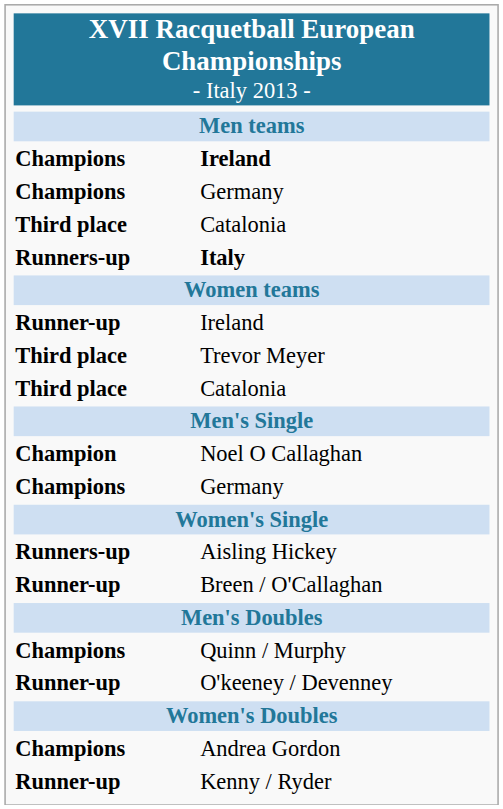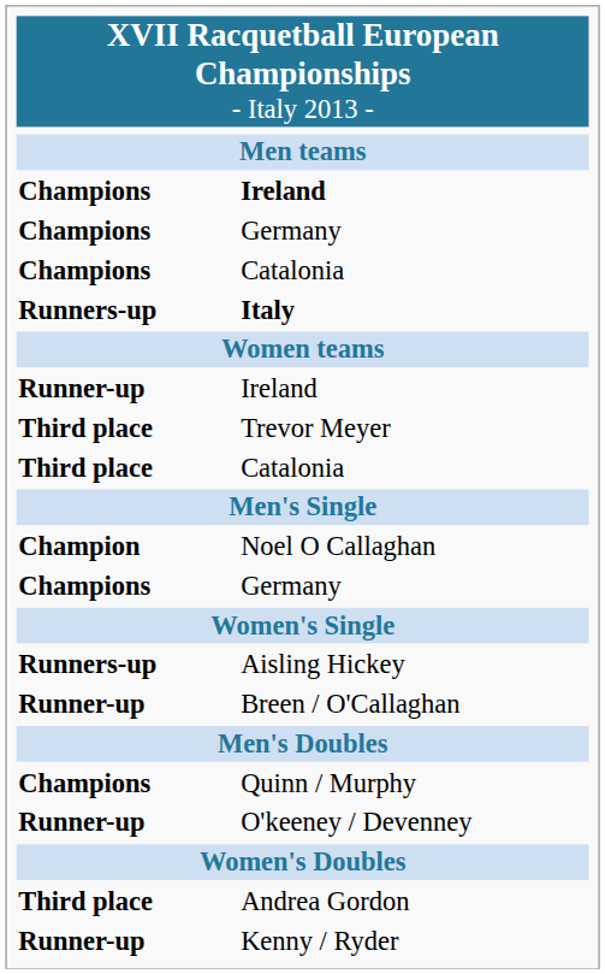row 5 | column 1: Third place -> Champions
row 21 | column 1: Champions -> Third place
